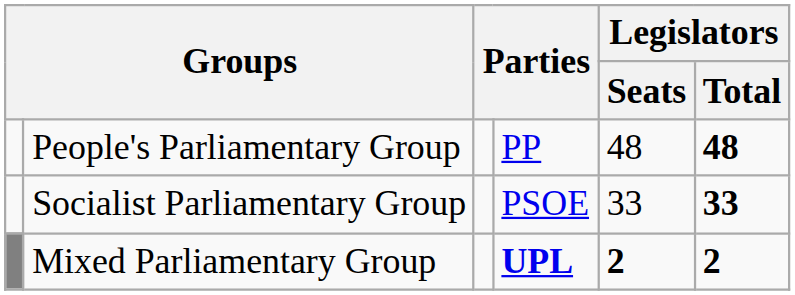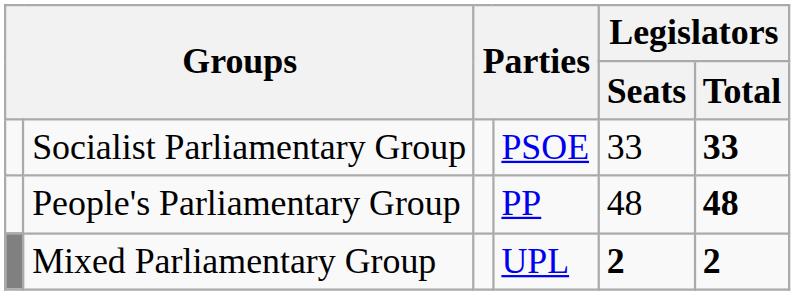rows swapped: People's Parliamentary Group <-> Socialist Parliamentary Group
Mixed Parliamentary Group | column 4: bold -> normal
